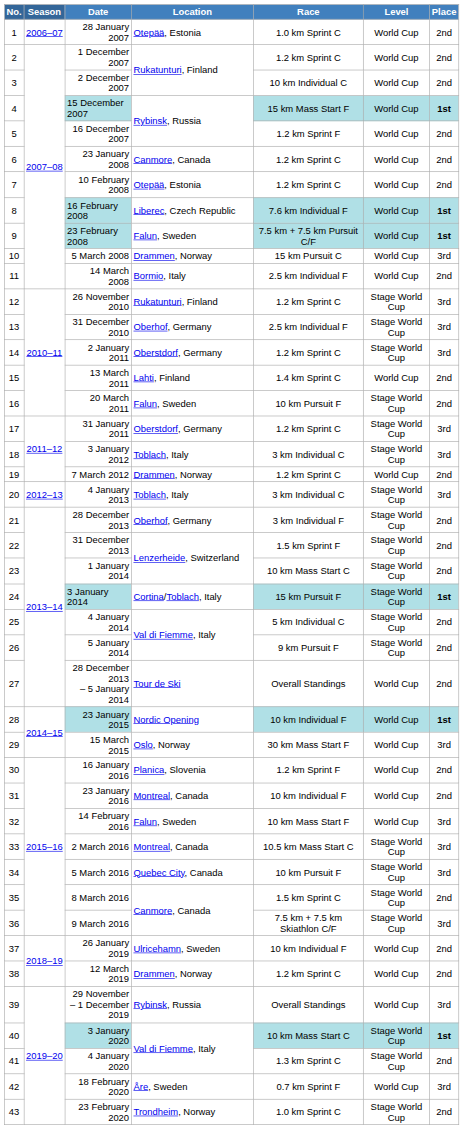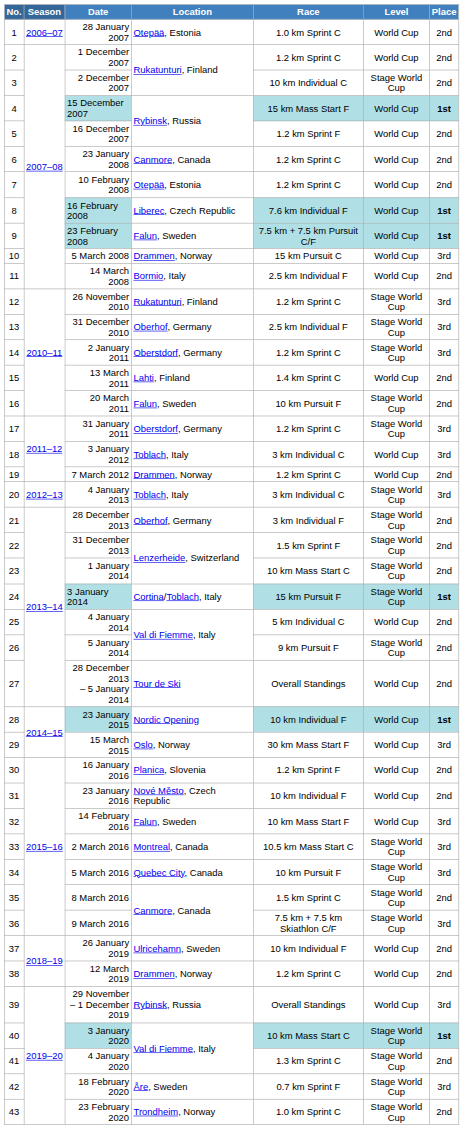2 December 2007 | Level: World Cup -> Stage World Cup
3 January 2012 | Level: Stage World Cup -> World Cup
4 January 2014 | Level: Stage World Cup -> World Cup
23 January 2016 | Location: Montreal, Canada -> Nové Město, Czech Republic
18 February 2020 | Level: World Cup -> Stage World Cup
